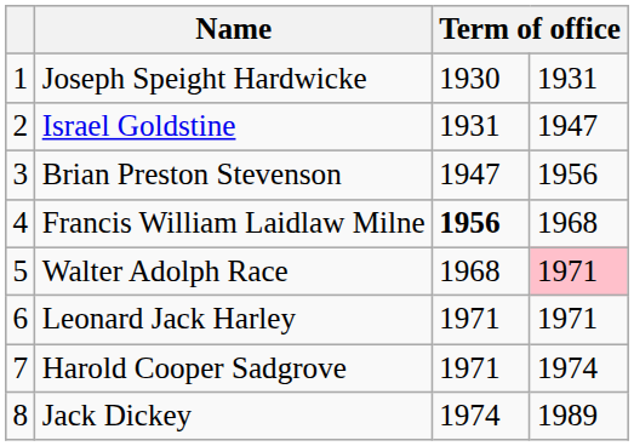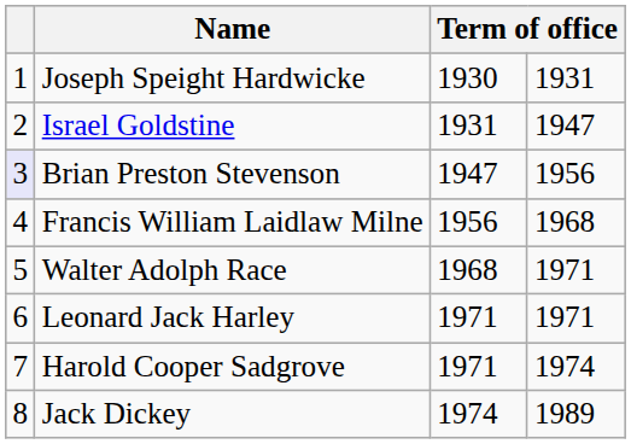Brian Preston Stevenson | column 1: no background -> lavender background
Francis William Laidlaw Milne | column 3: bold -> normal
Walter Adolph Race | column 4: pink background -> no background
